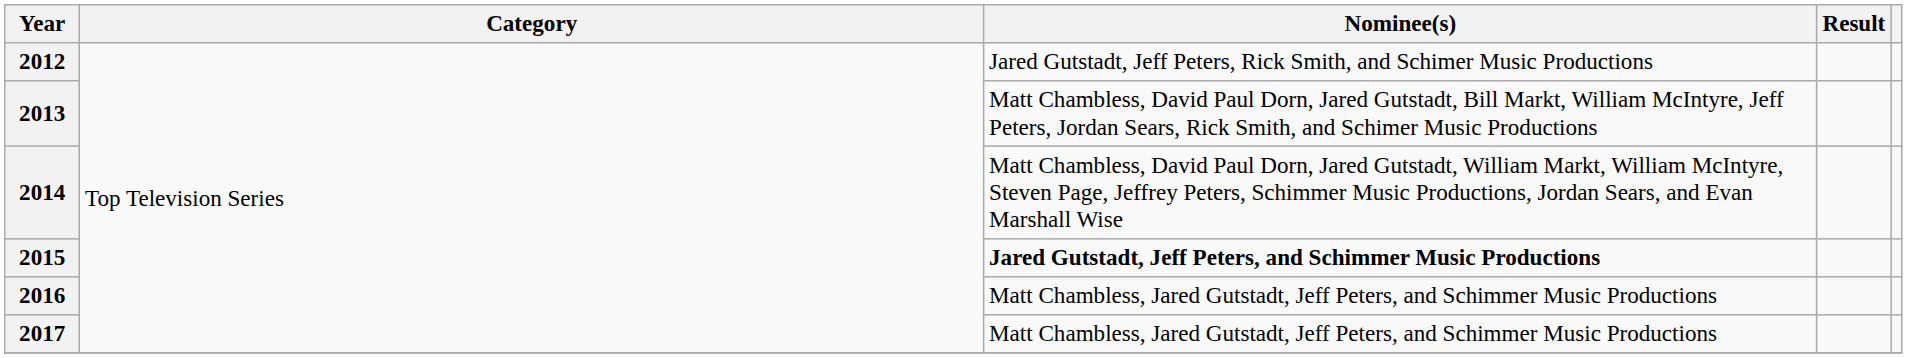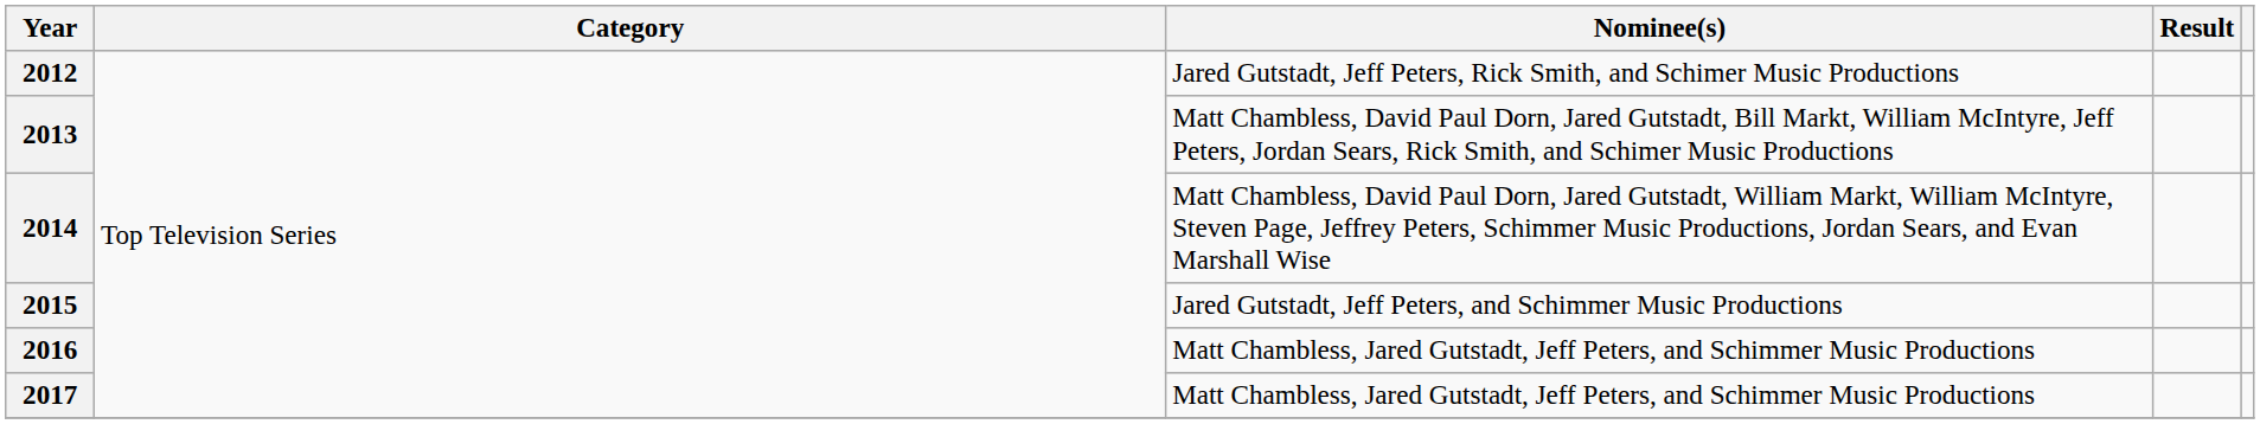2015 | Nominee(s): bold -> normal
